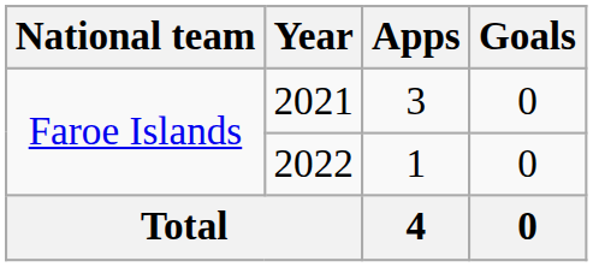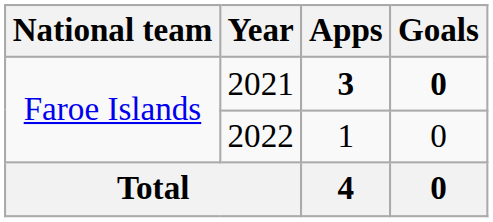2021 | Apps: normal -> bold
2021 | Goals: normal -> bold
